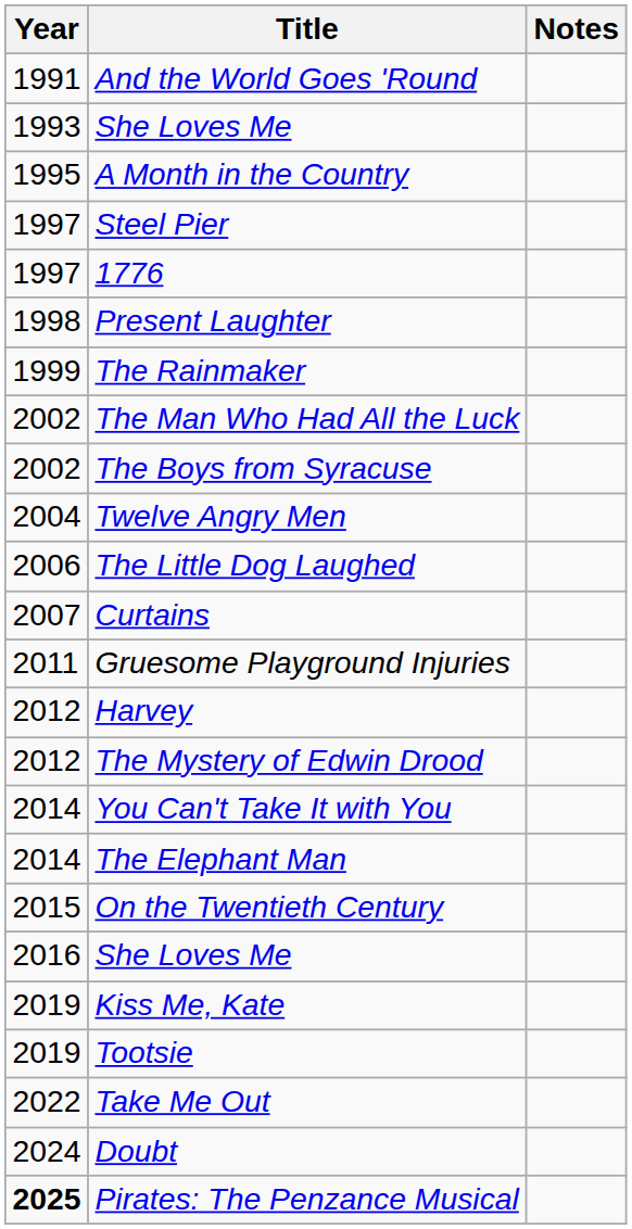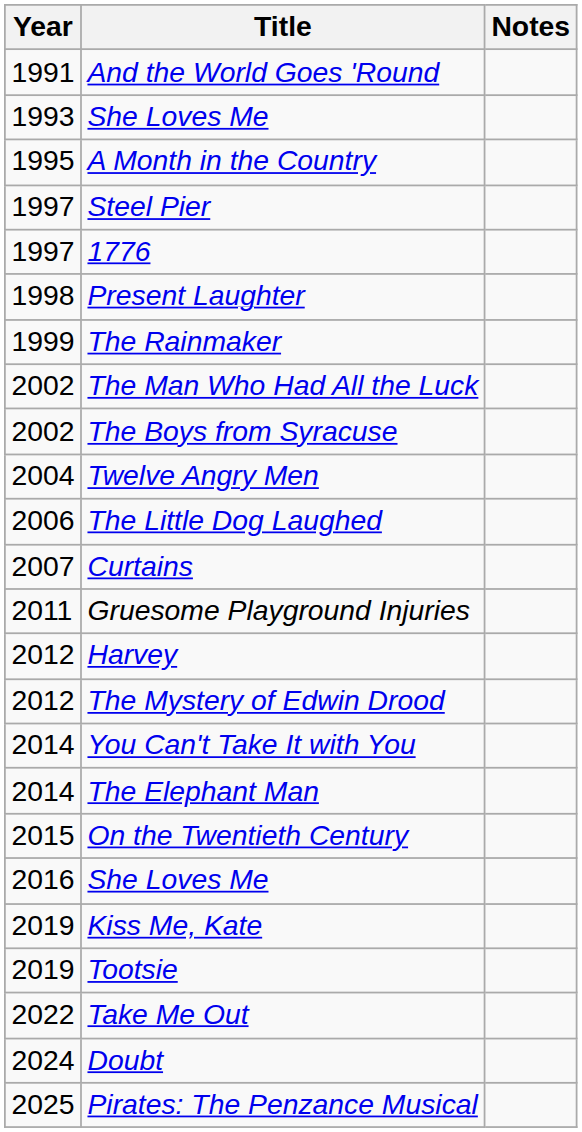Pirates: The Penzance Musical | Year: bold -> normal
